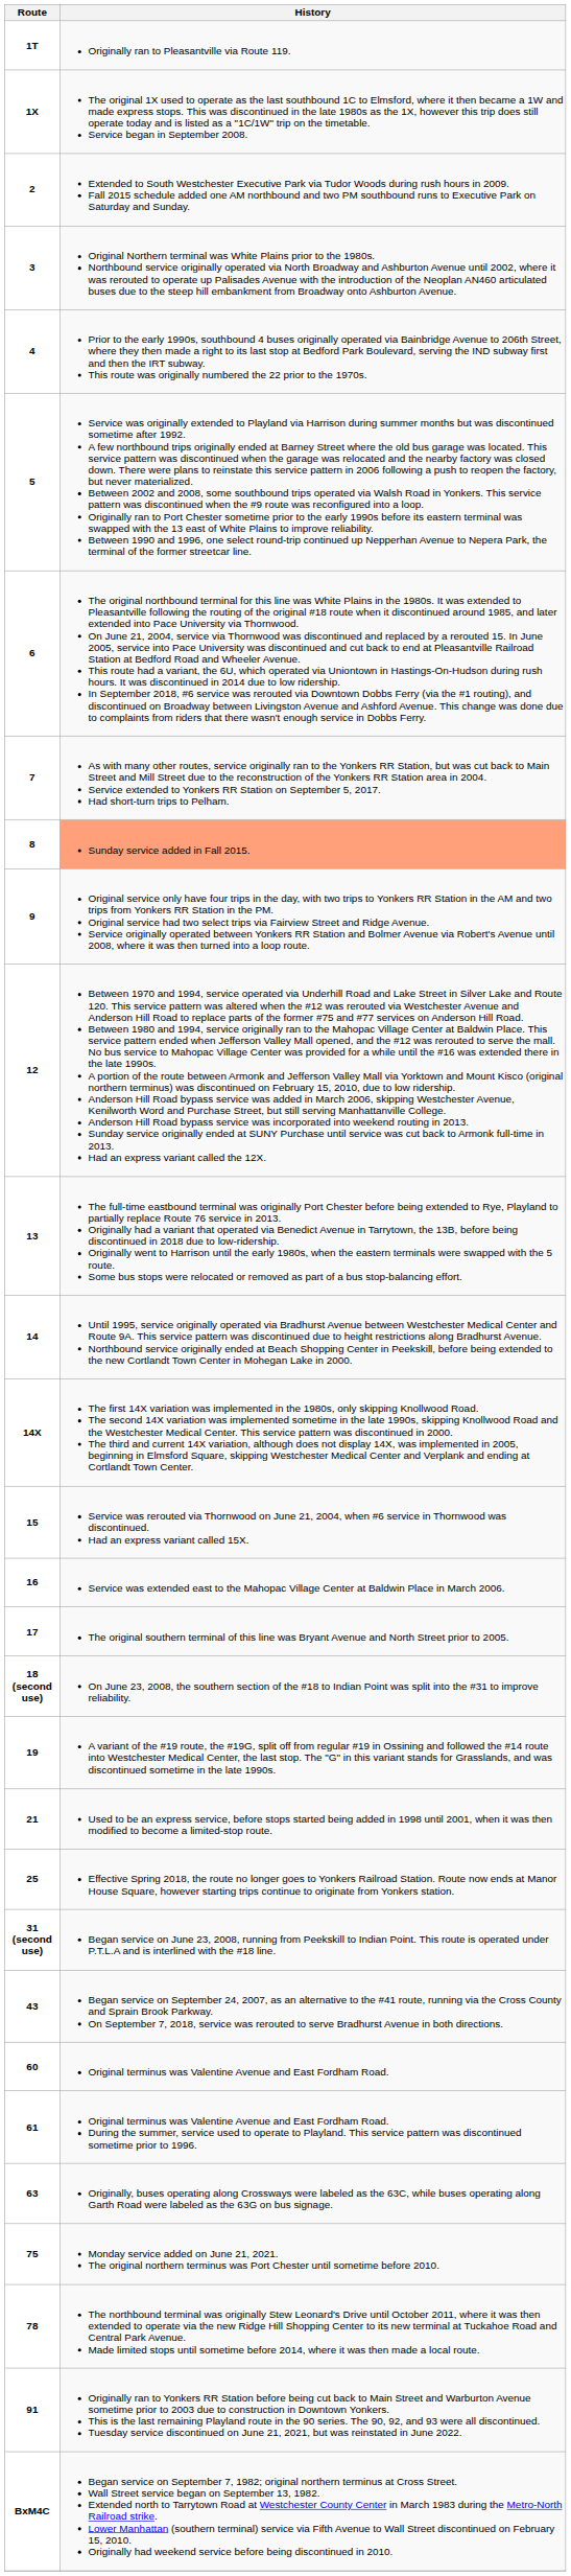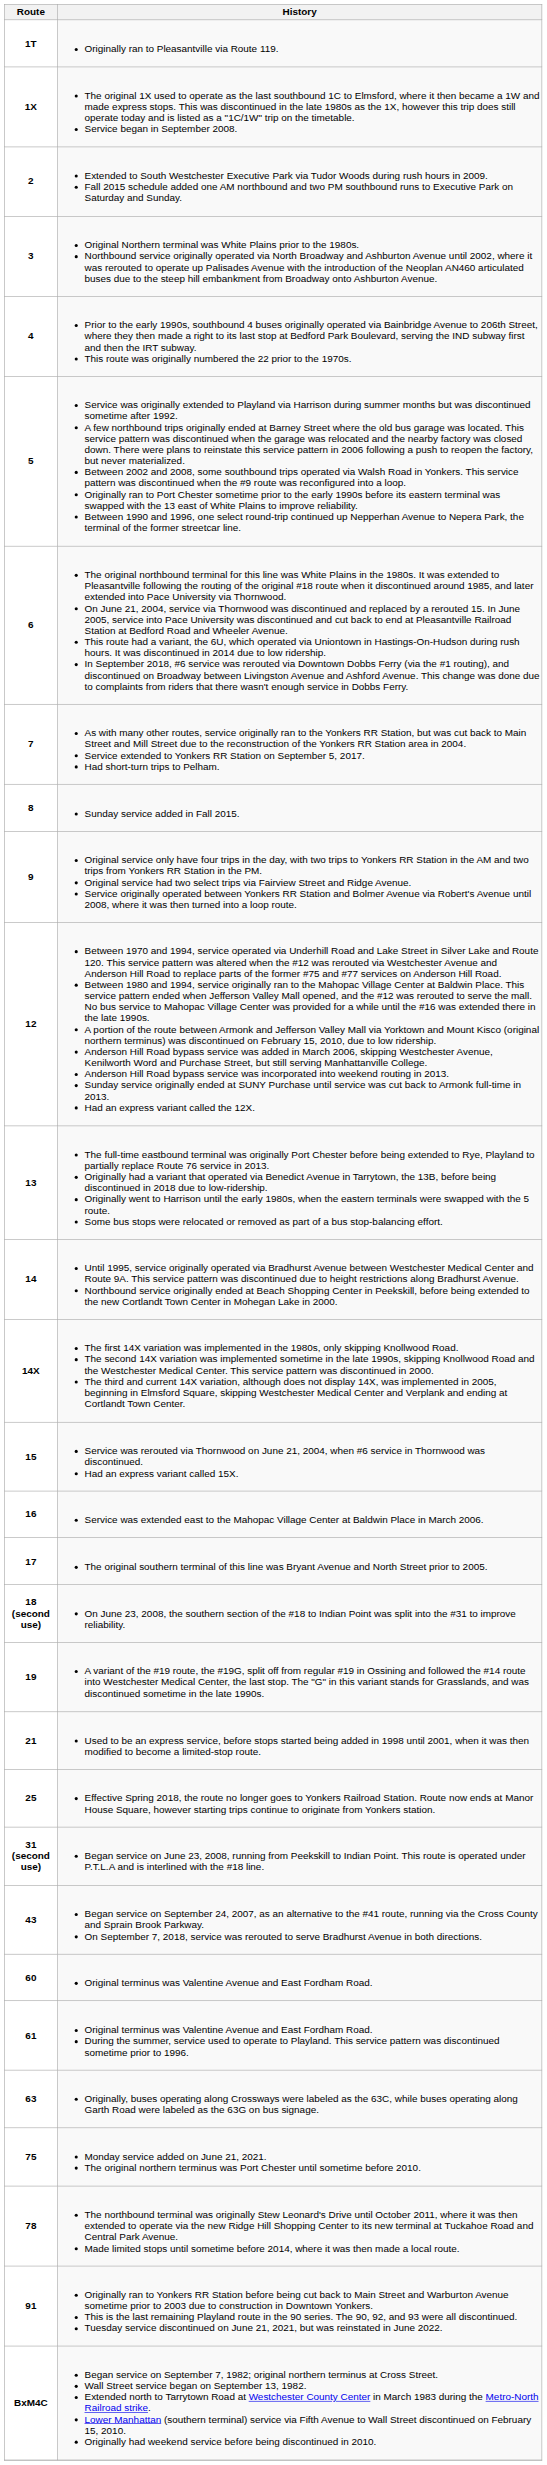Sunday service added in Fall 2015. | History: lightsalmon background -> no background
